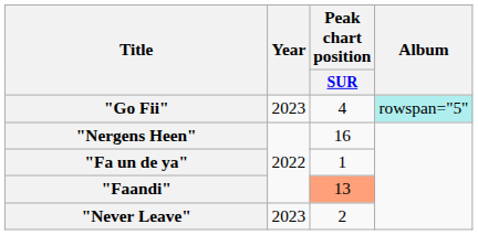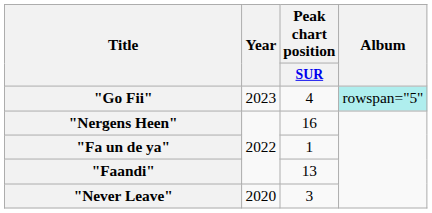"Faandi" | Peak chart position / SUR: lightsalmon background -> no background
"Never Leave" | Year: 2023 -> 2020
"Never Leave" | Peak chart position / SUR: 2 -> 3
